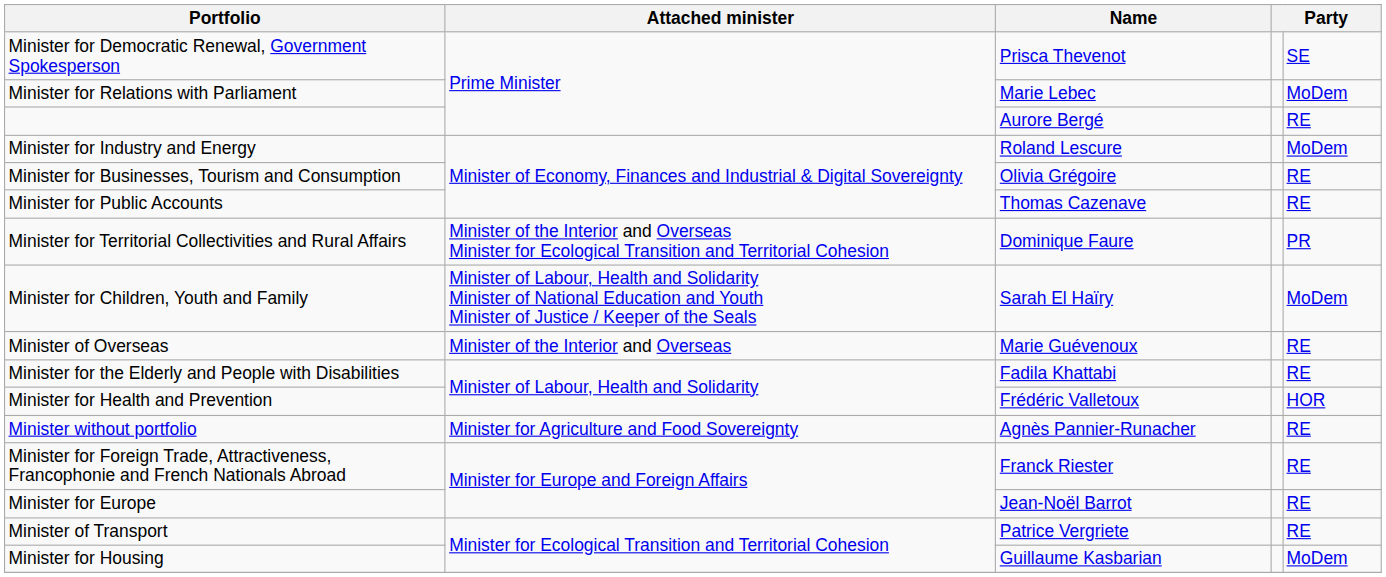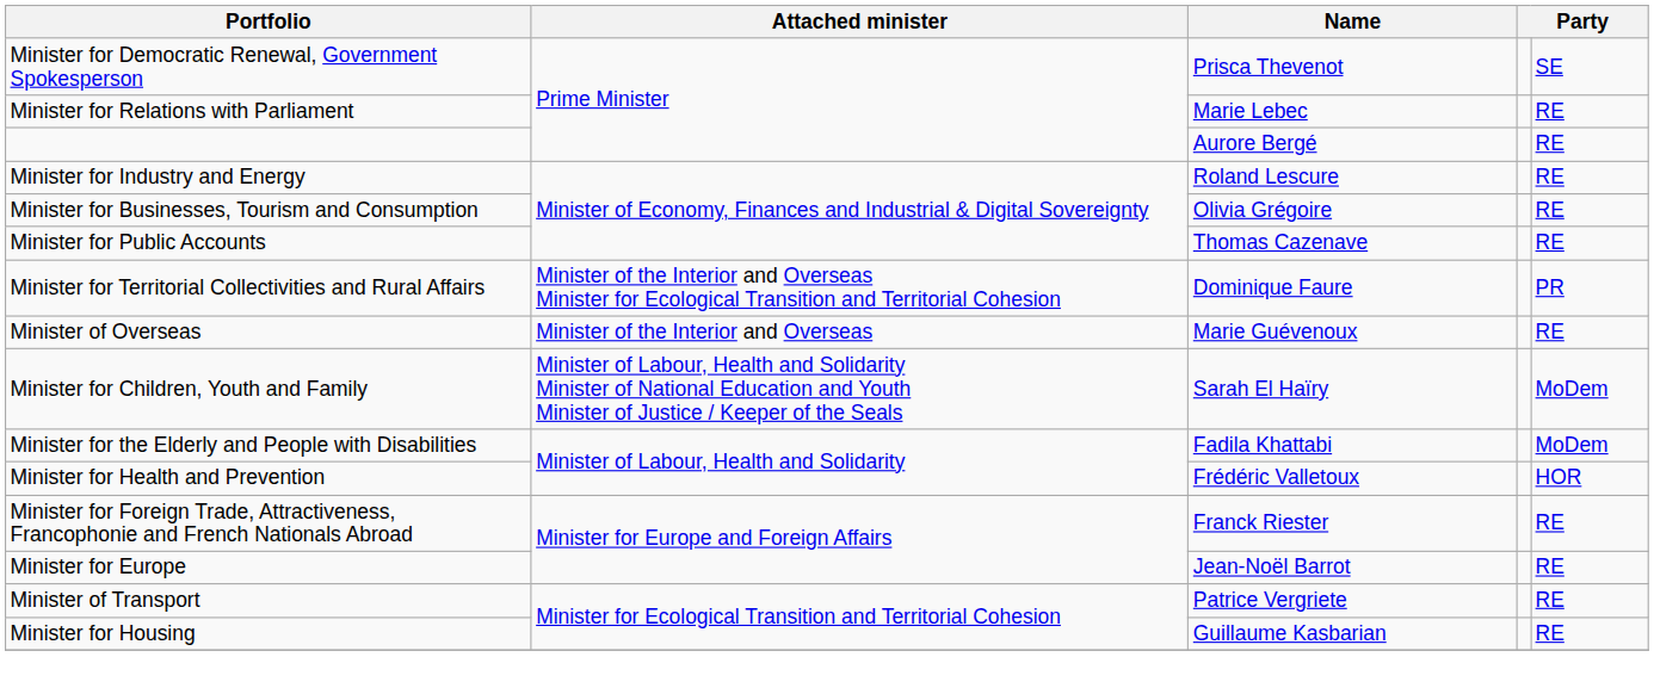Minister for Relations with Parliament | column 5: MoDem -> RE
Minister for Industry and Energy | column 5: MoDem -> RE
rows swapped: Minister of Overseas <-> Minister for Children, Youth and Family
Minister for the Elderly and People with Disabilities | column 5: RE -> MoDem
- row: Minister without portfolio | Minister for Agriculture and Food Sovereignty | Agnès Pannier-Runacher | RE
Minister for Housing | column 5: MoDem -> RE
